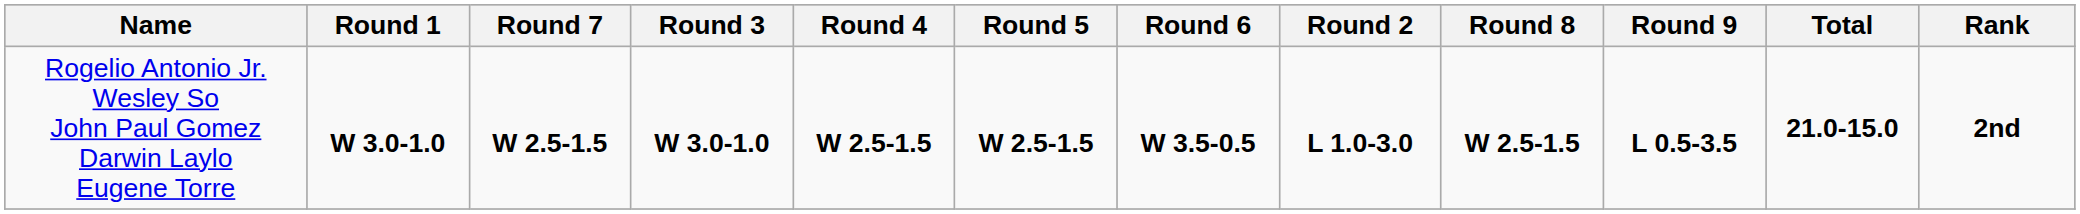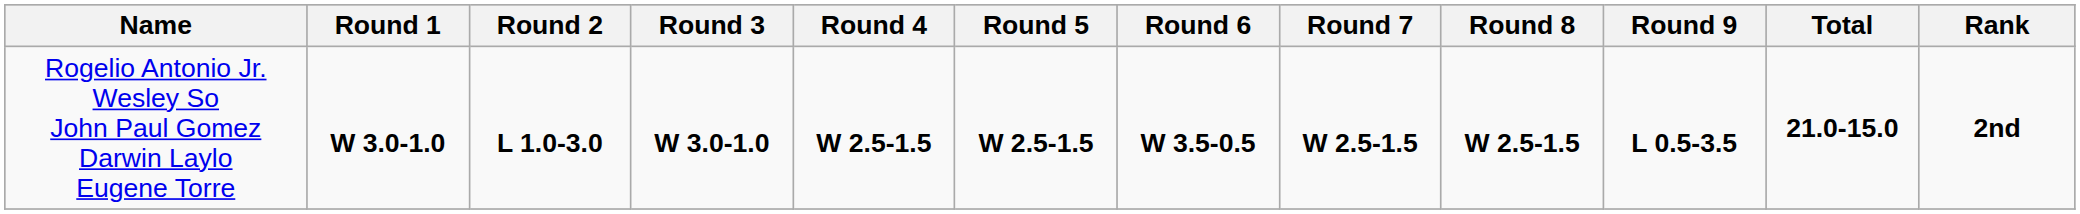columns swapped: Round 2 <-> Round 7
